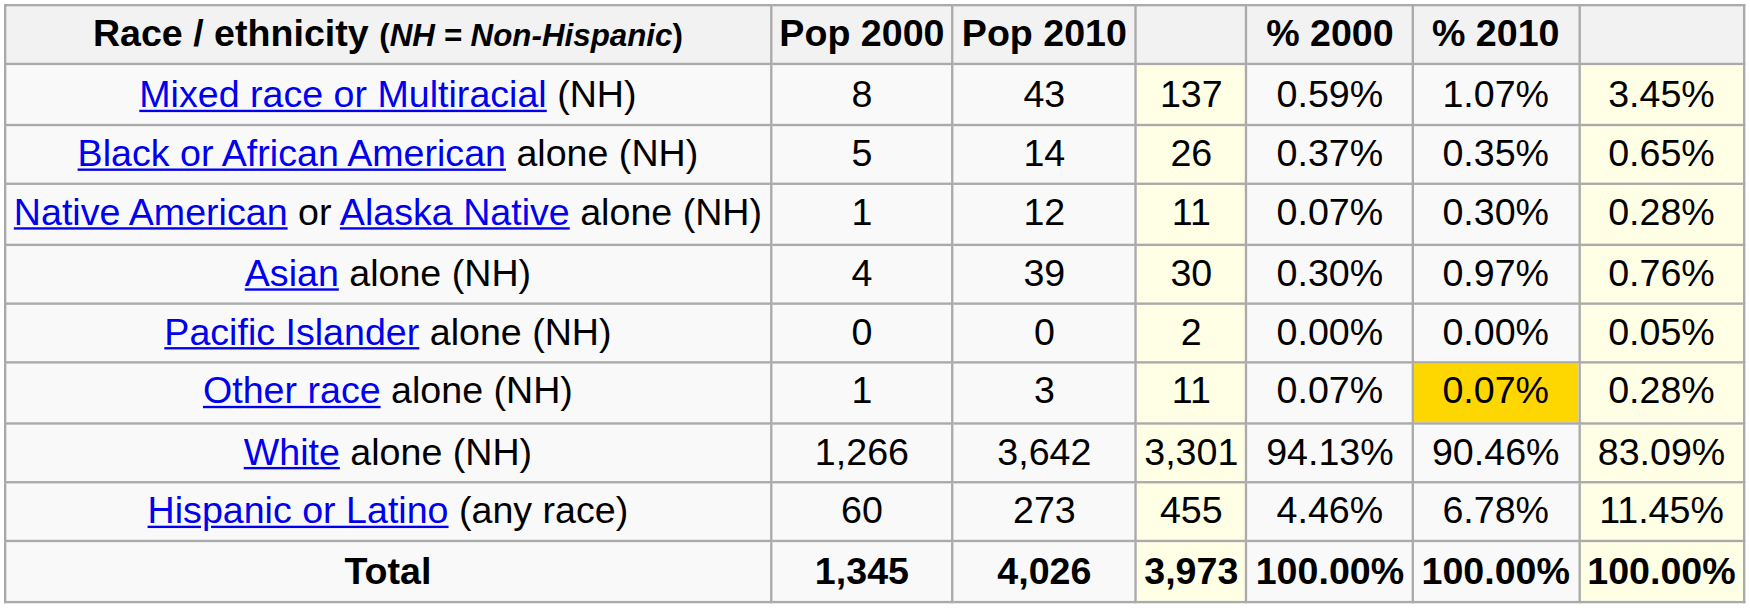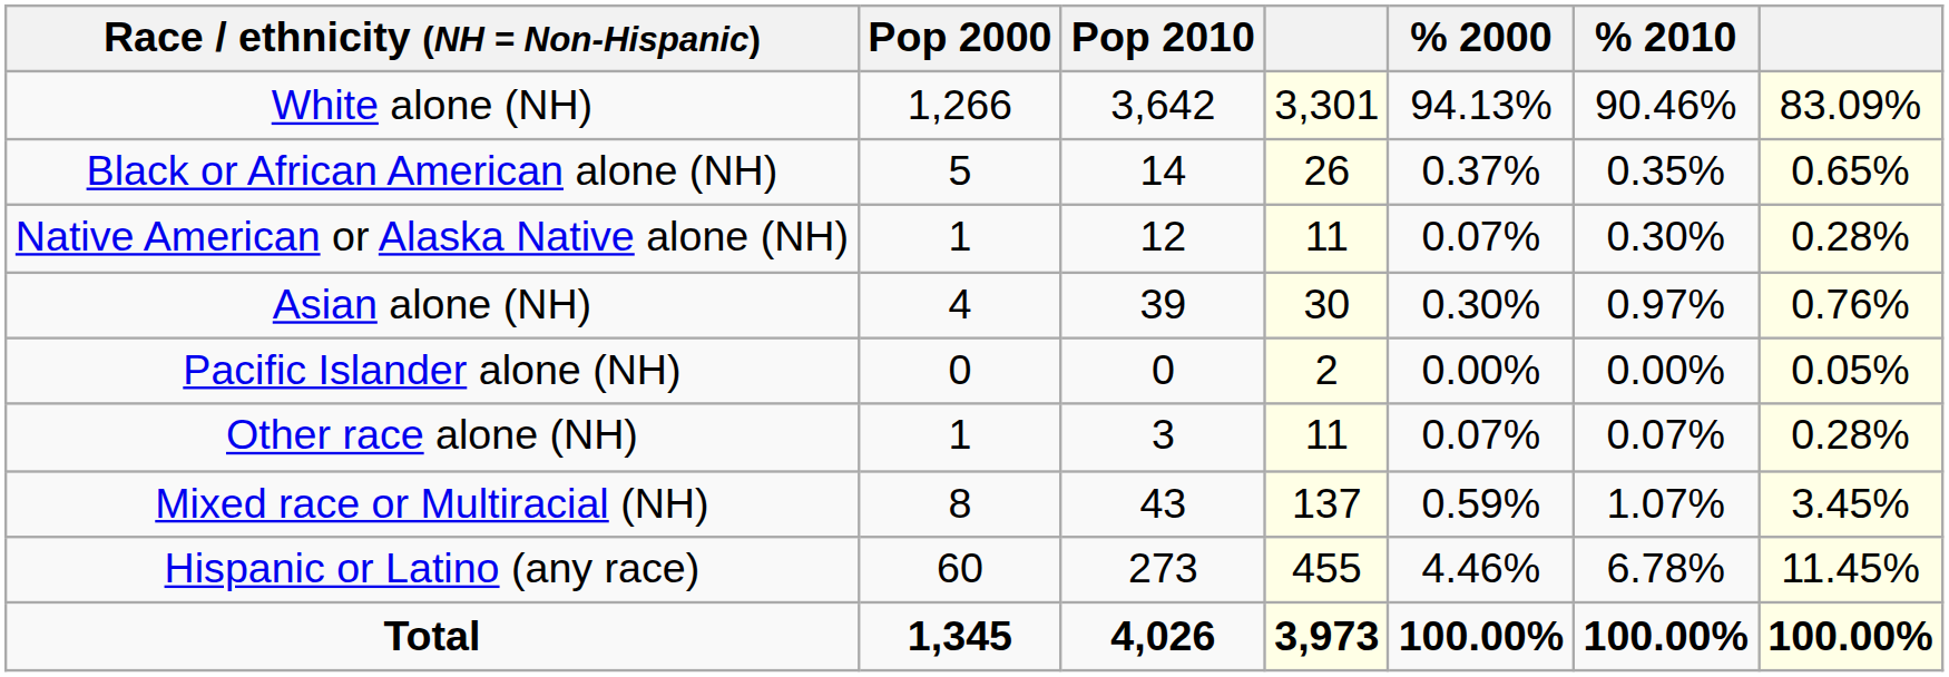rows swapped: White alone (NH) <-> Mixed race or Multiracial (NH)
Other race alone (NH) | % 2010: gold background -> no background
